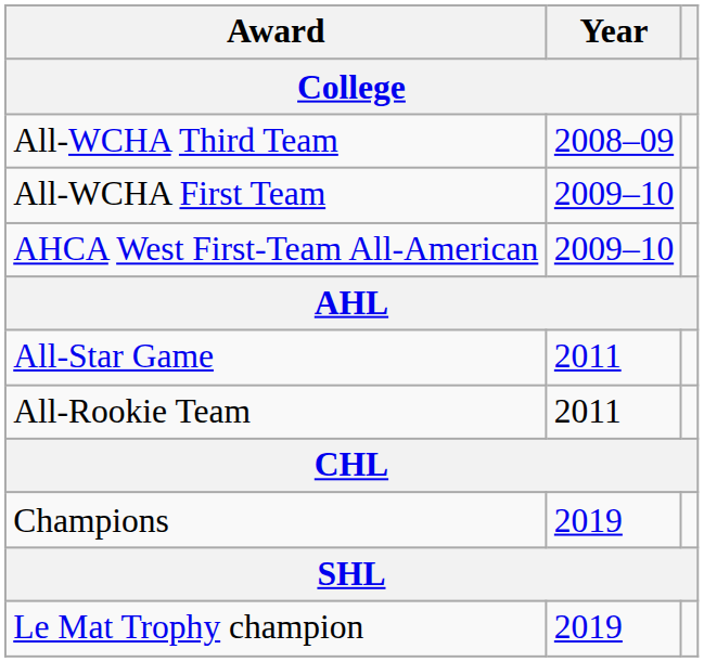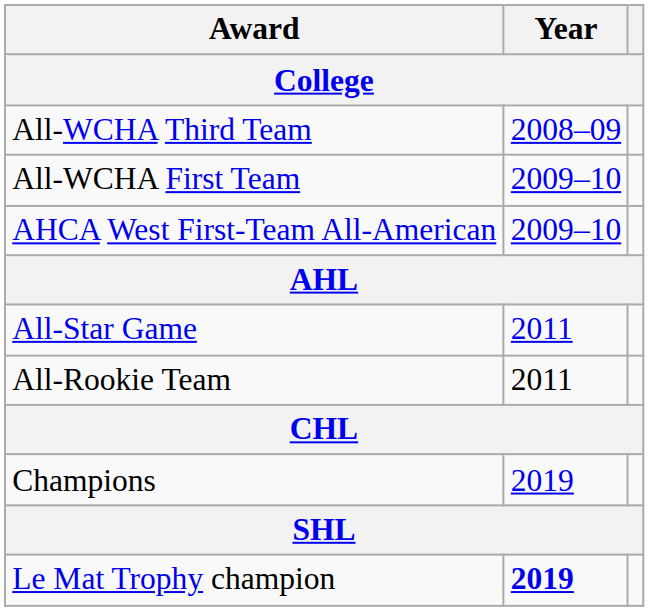Le Mat Trophy champion | Year: normal -> bold
